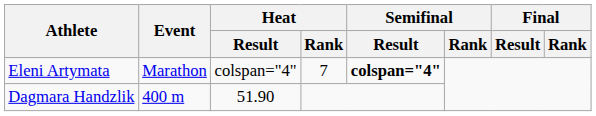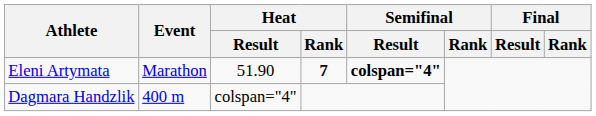Eleni Artymata | Heat / Result: colspan="4" -> 51.90
Eleni Artymata | Heat / Rank: normal -> bold
Dagmara Handzlik | Heat / Result: 51.90 -> colspan="4"
